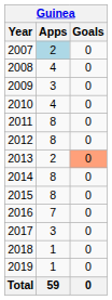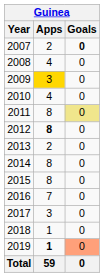2007 | Apps: lightblue background -> no background
2007 | Goals: normal -> bold
2009 | Apps: no background -> gold background
2011 | Goals: no background -> khaki background
2012 | Apps: normal -> bold
2013 | Goals: lightsalmon background -> no background
2019 | Apps: normal -> bold
2019 | Goals: no background -> lightsalmon background
